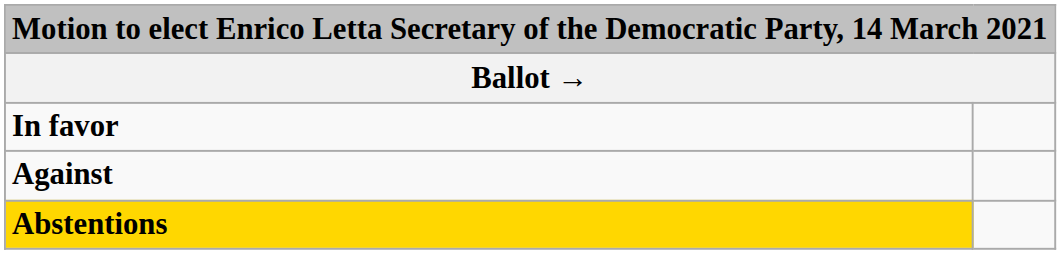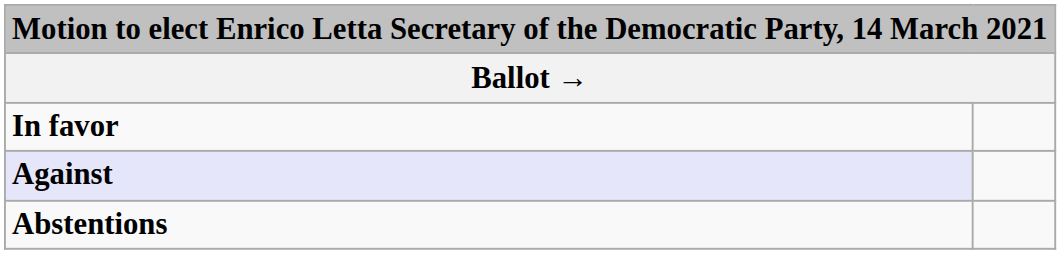Against | column 1: no background -> lavender background
Abstentions | column 1: gold background -> no background
